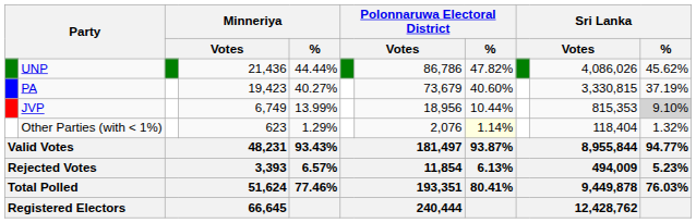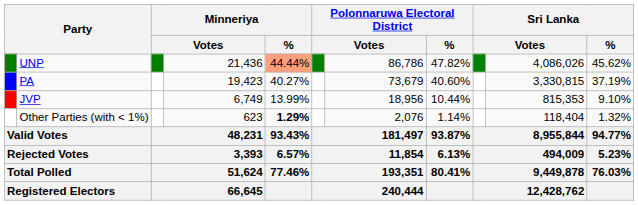UNP | Minneriya / %: no background -> lightsalmon background
JVP | Sri Lanka / %: lightgrey background -> no background
Other Parties (with < 1%) | Minneriya / %: normal -> bold
Other Parties (with < 1%) | Polonnaruwa Electoral District / %: lightyellow background -> no background
